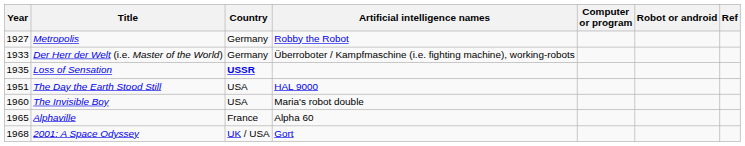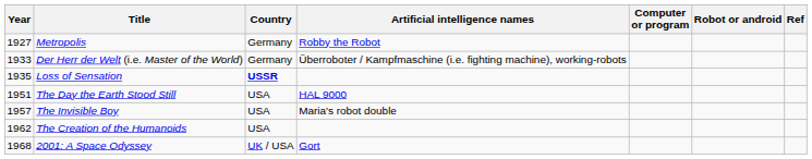The Invisible Boy | Year: 1960 -> 1957
+ row: 1962 | The Creation of the Humanoids | USA
- row: 1965 | Alphaville | France | Alpha 60
